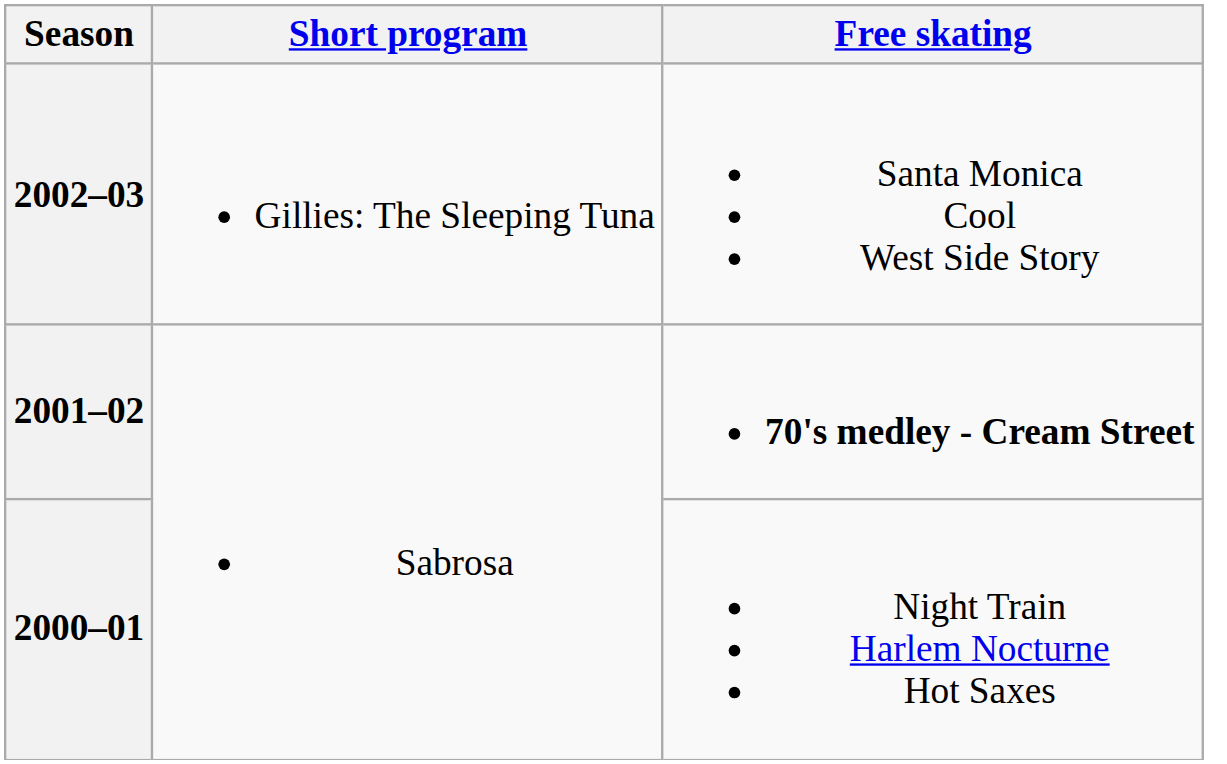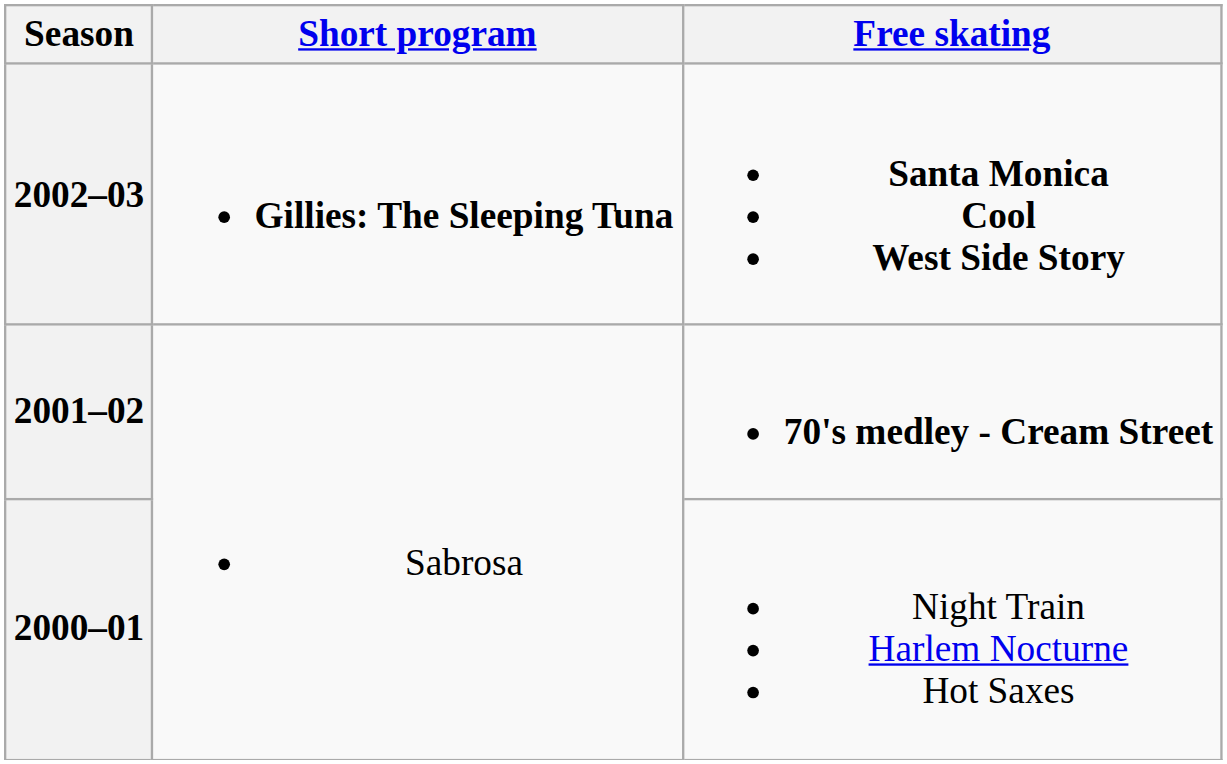2002–03 | Short program: normal -> bold
2002–03 | Free skating: normal -> bold
